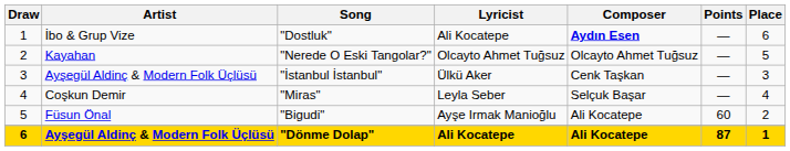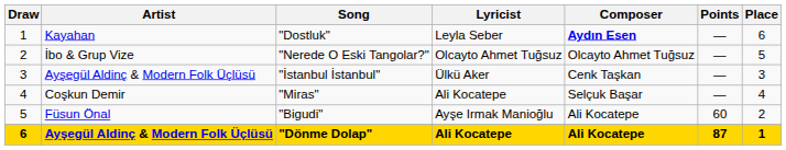"Dostluk" | Artist: İbo & Grup Vize -> Kayahan
"Dostluk" | Lyricist: Ali Kocatepe -> Leyla Seber
"Nerede O Eski Tangolar?" | Artist: Kayahan -> İbo & Grup Vize
"Miras" | Lyricist: Leyla Seber -> Ali Kocatepe
